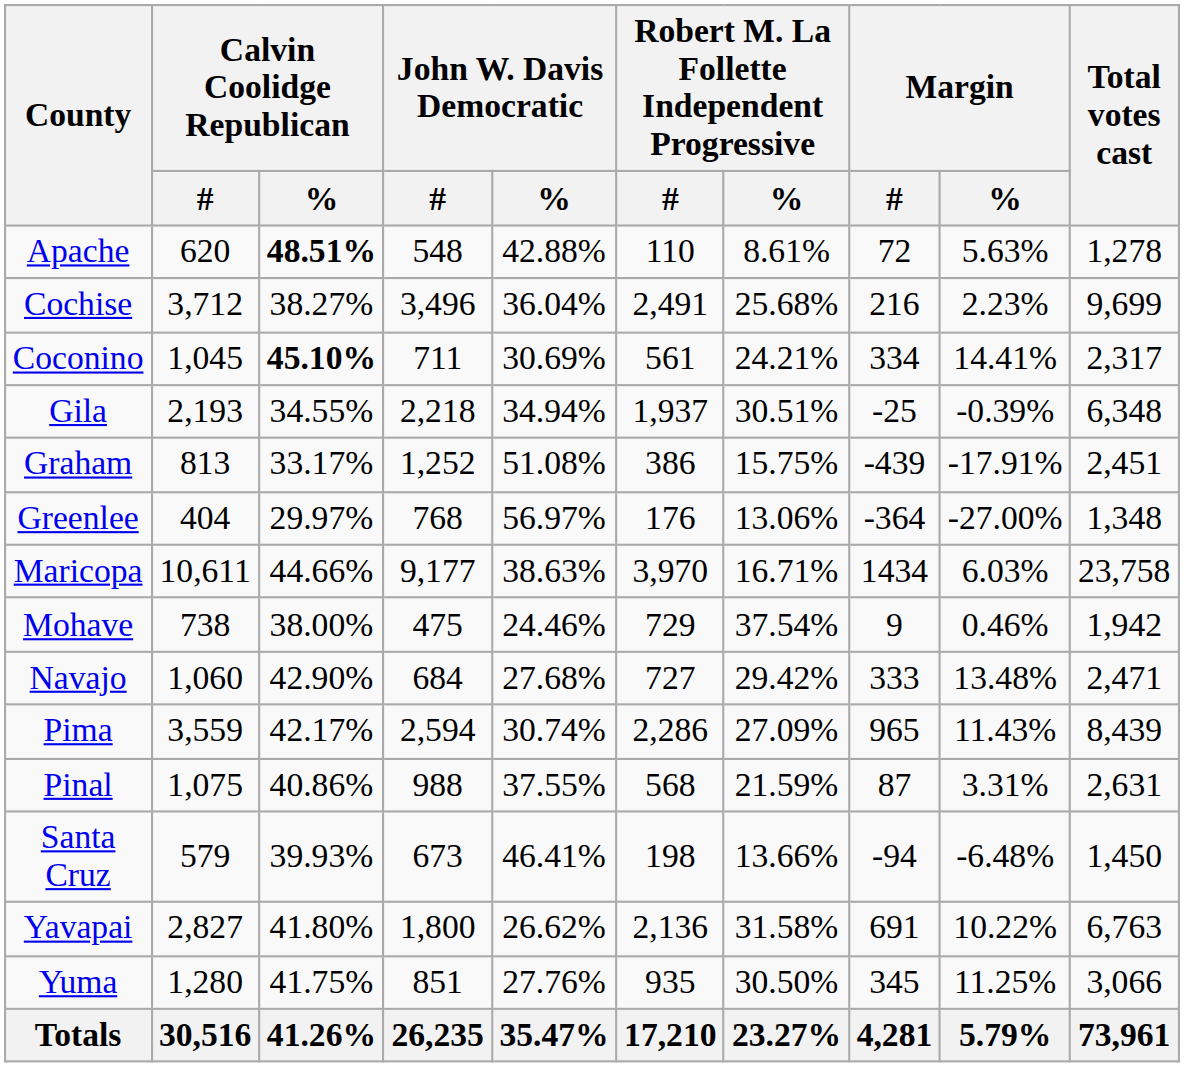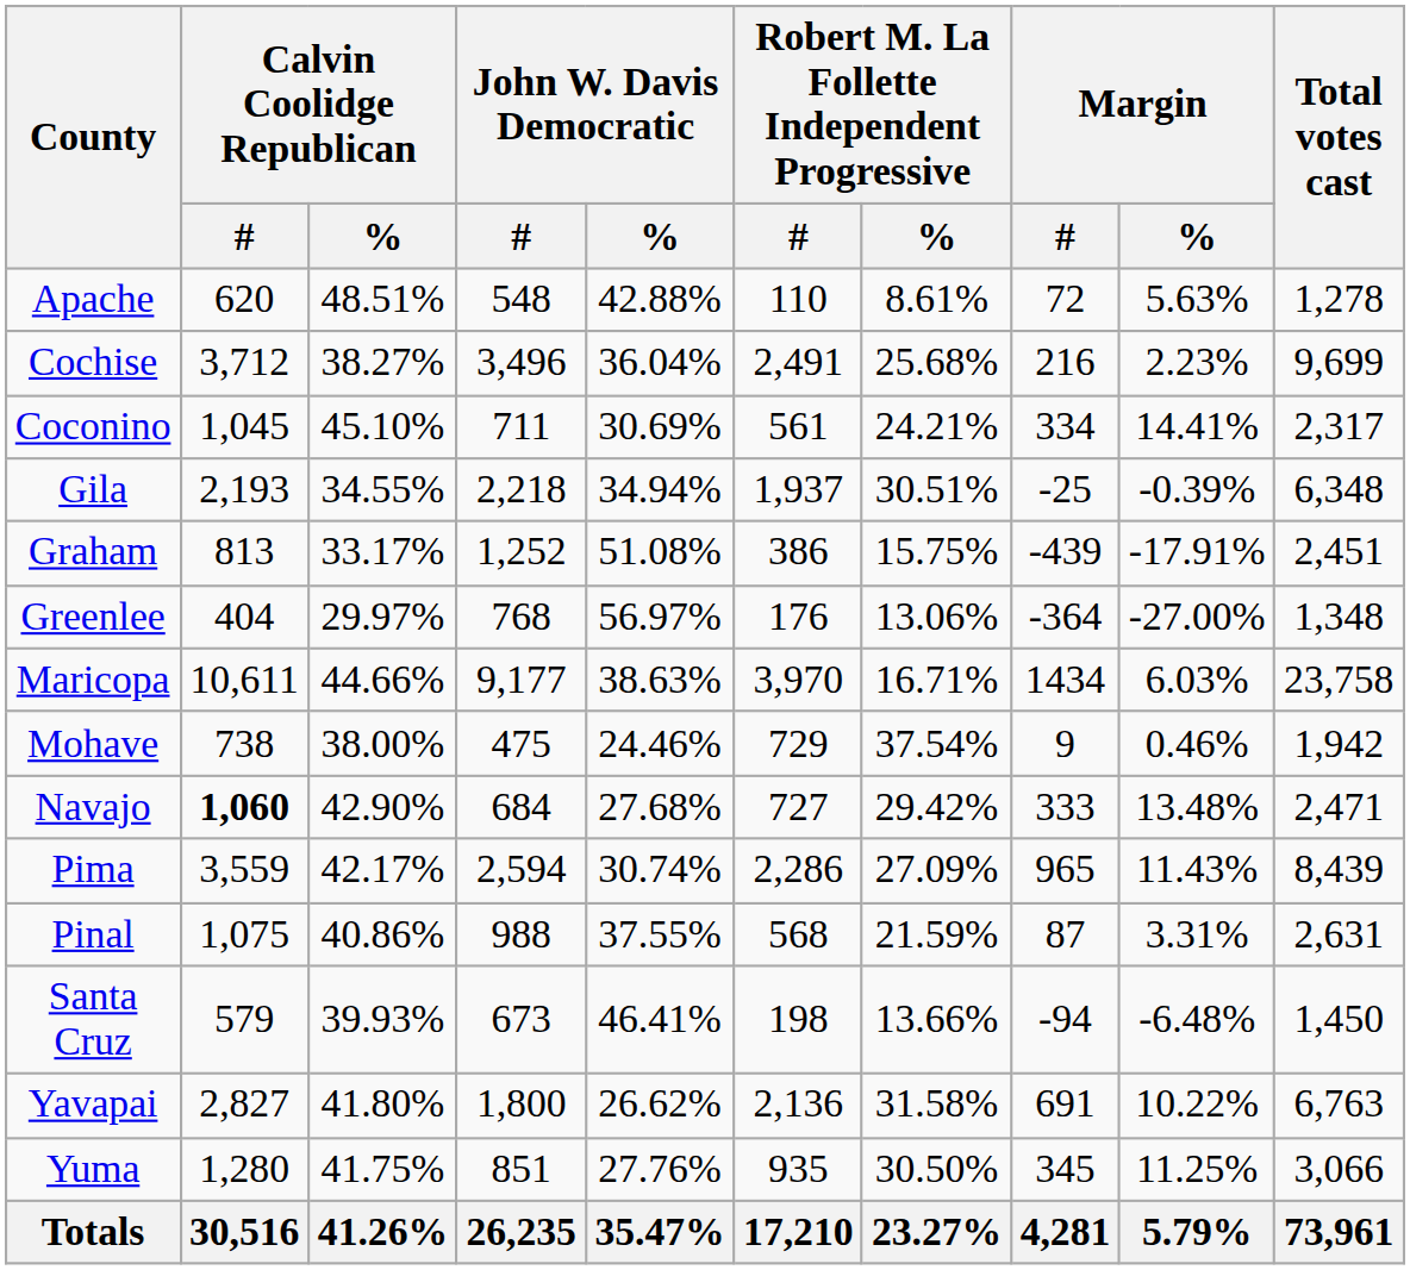Apache | Calvin Coolidge Republican / %: bold -> normal
Coconino | Calvin Coolidge Republican / %: bold -> normal
Navajo | Calvin Coolidge Republican / #: normal -> bold
